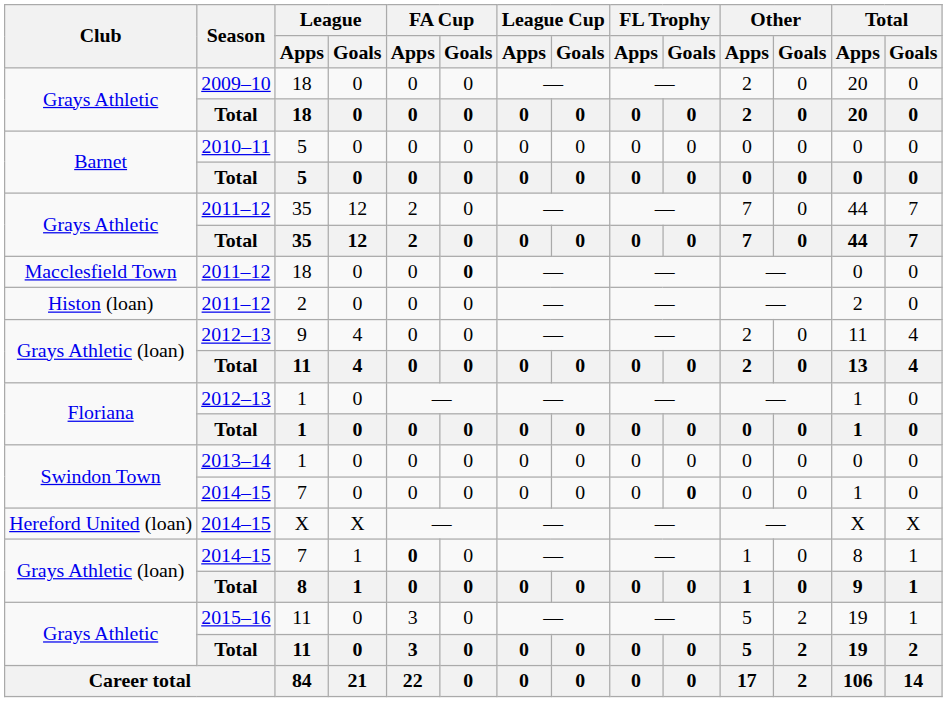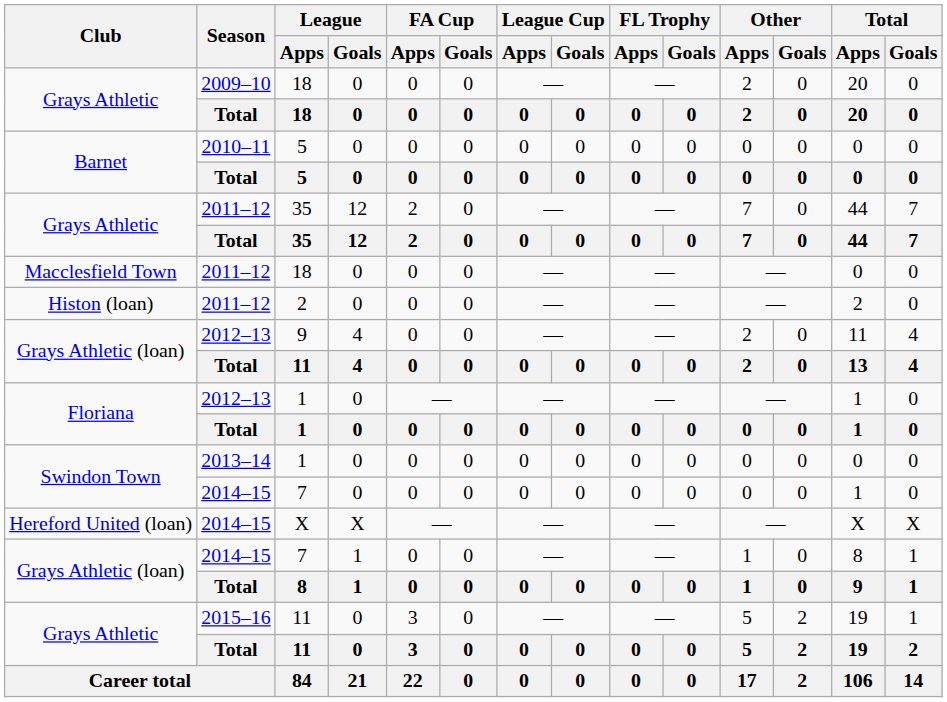Macclesfield Town / 18 | FA Cup / Goals: bold -> normal
Swindon Town / 7 | FL Trophy / Goals: bold -> normal
Grays Athletic (loan) / 7 | FA Cup / Apps: bold -> normal
